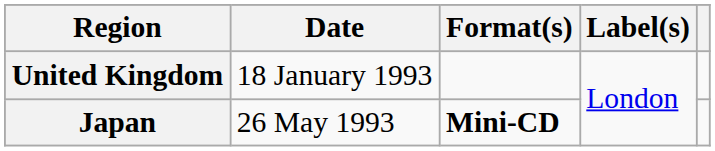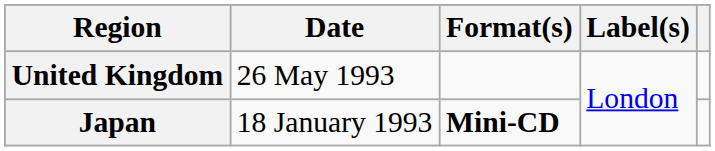United Kingdom | Date: 18 January 1993 -> 26 May 1993
Japan | Date: 26 May 1993 -> 18 January 1993
